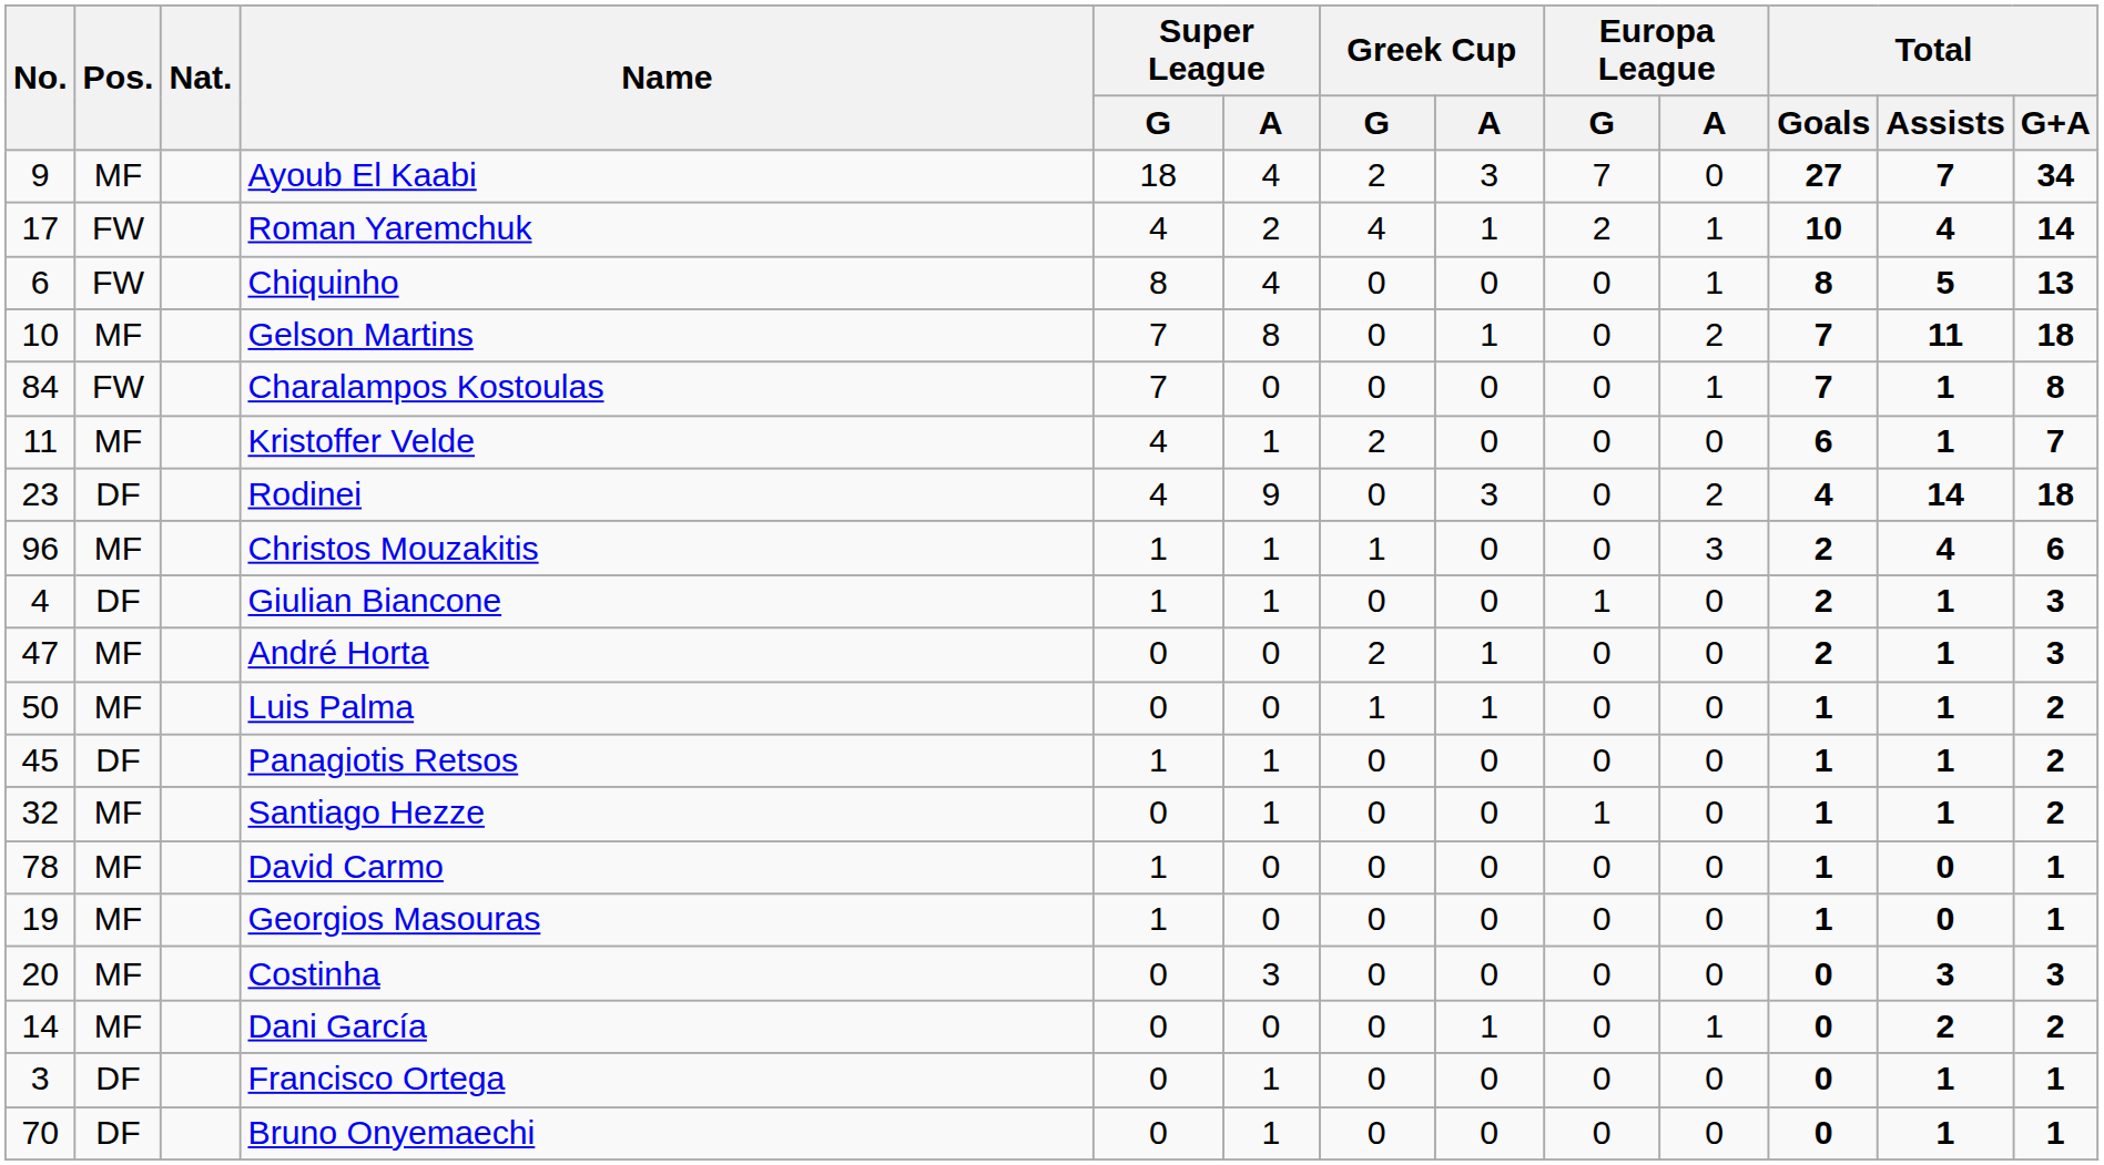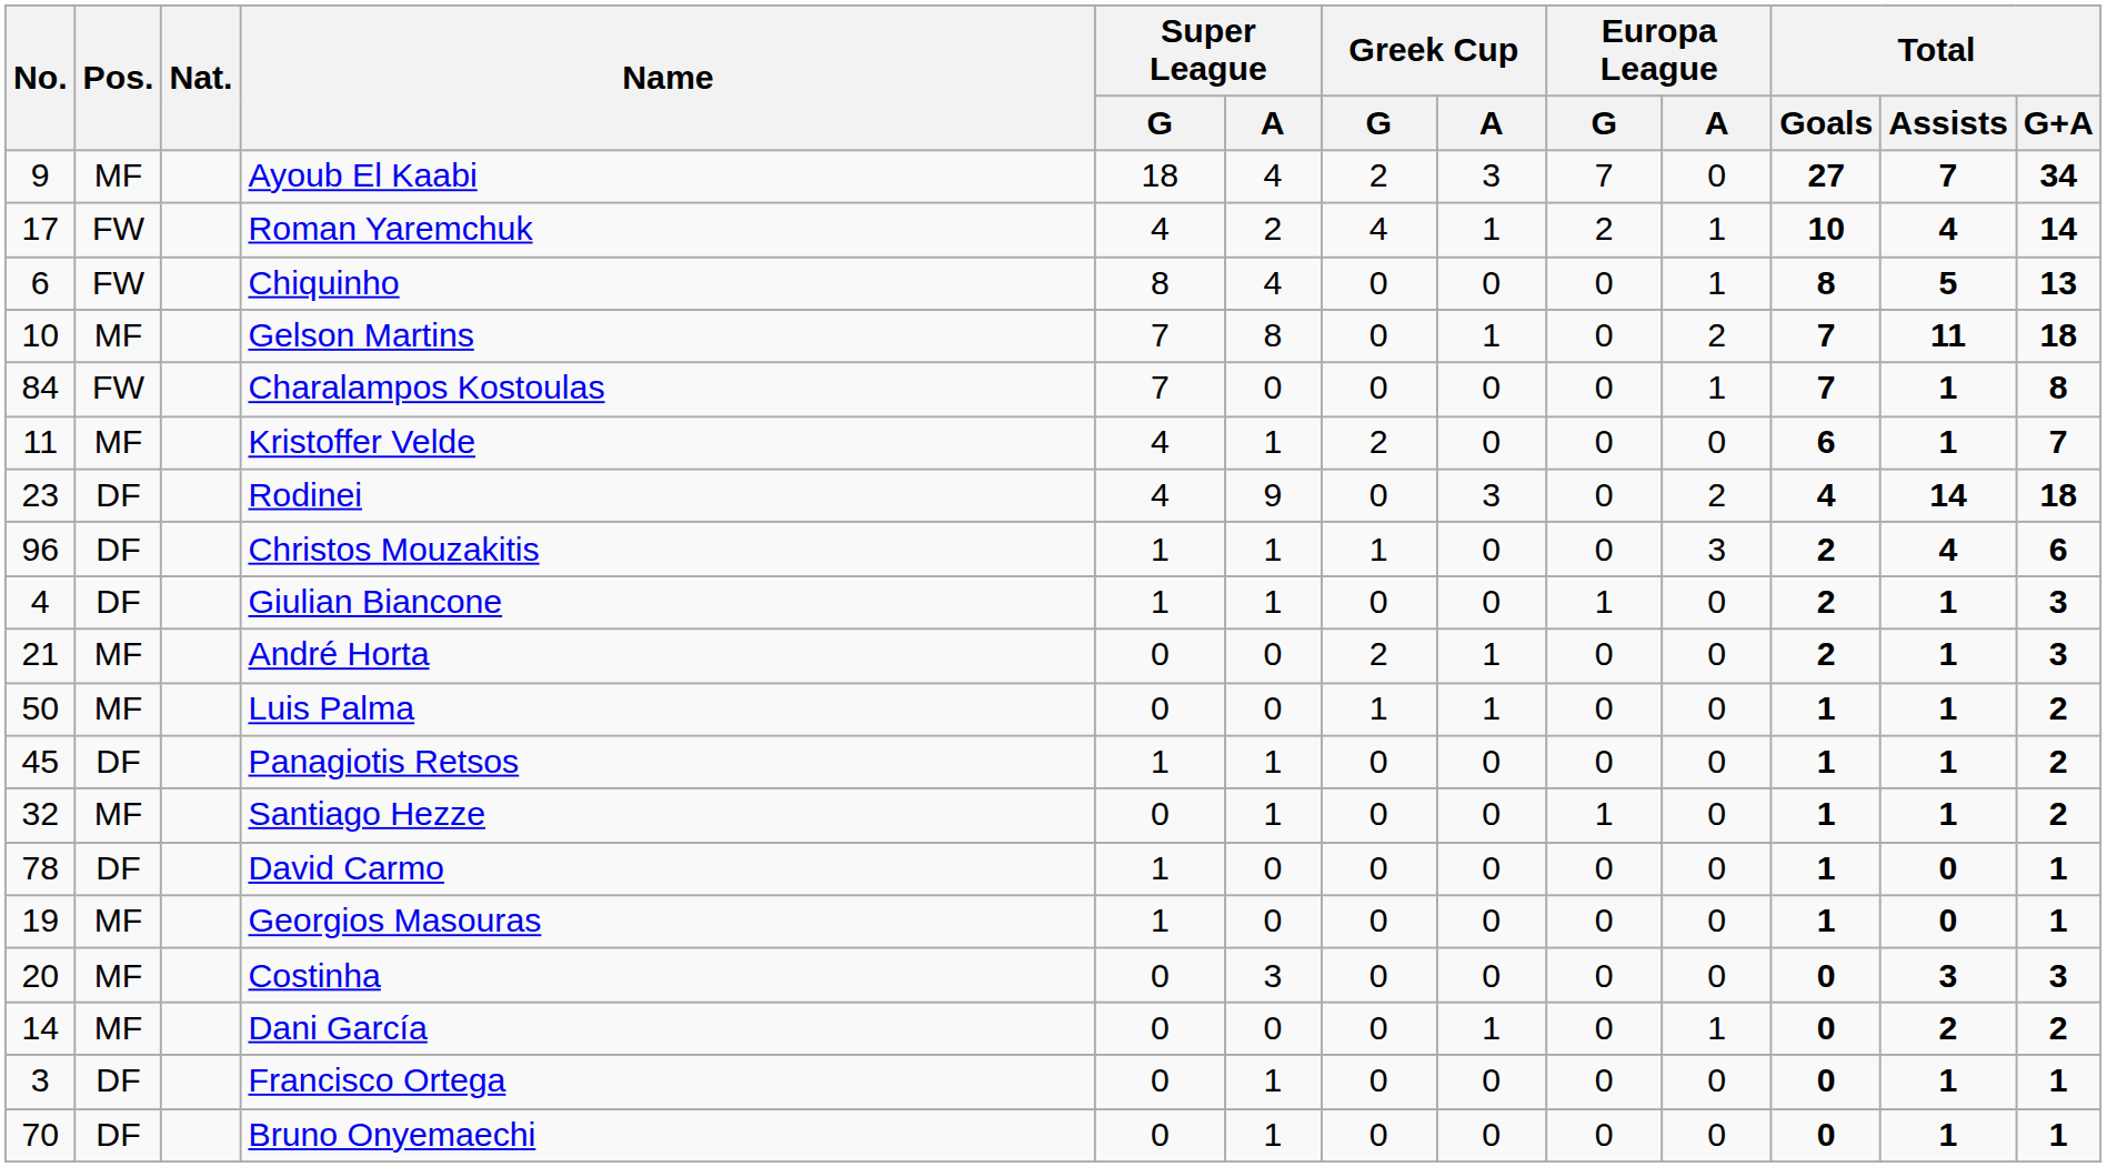Christos Mouzakitis | Pos.: MF -> DF
André Horta | No.: 47 -> 21
David Carmo | Pos.: MF -> DF
